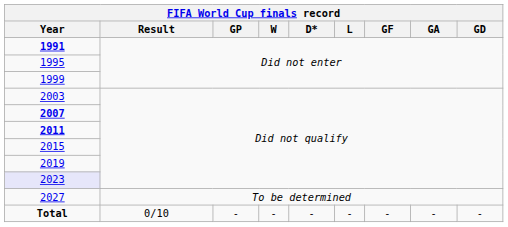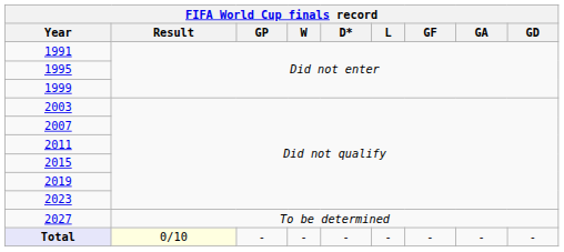1991 | Year: bold -> normal
2007 | Year: bold -> normal
2011 | Year: bold -> normal
2023 | Year: lavender background -> no background
Total | Year: no background -> lavender background
Total | Result: no background -> lightyellow background
